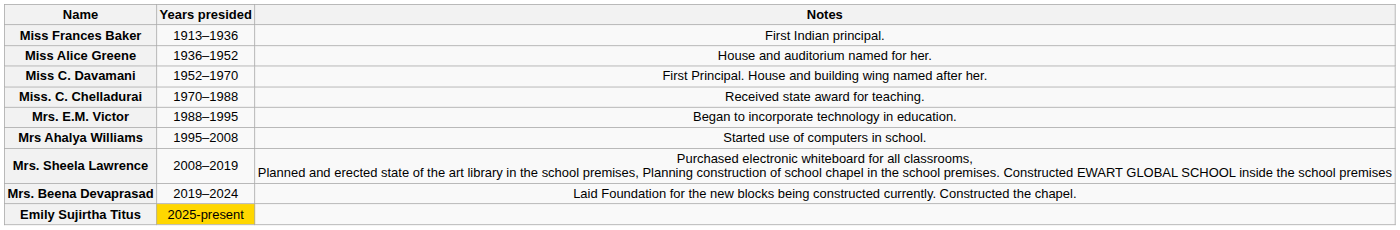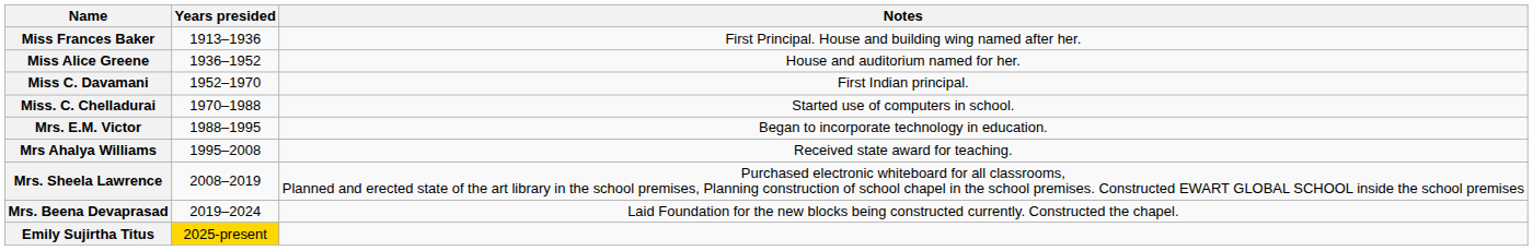Miss Frances Baker | Notes: First Indian principal. -> First Principal. House and building wing named after her.
Miss C. Davamani | Notes: First Principal. House and building wing named after her. -> First Indian principal.
Miss. C. Chelladurai | Notes: Received state award for teaching. -> Started use of computers in school.
Mrs Ahalya Williams | Notes: Started use of computers in school. -> Received state award for teaching.
